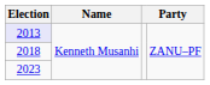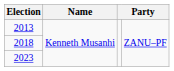2013 | Election: lavender background -> no background
